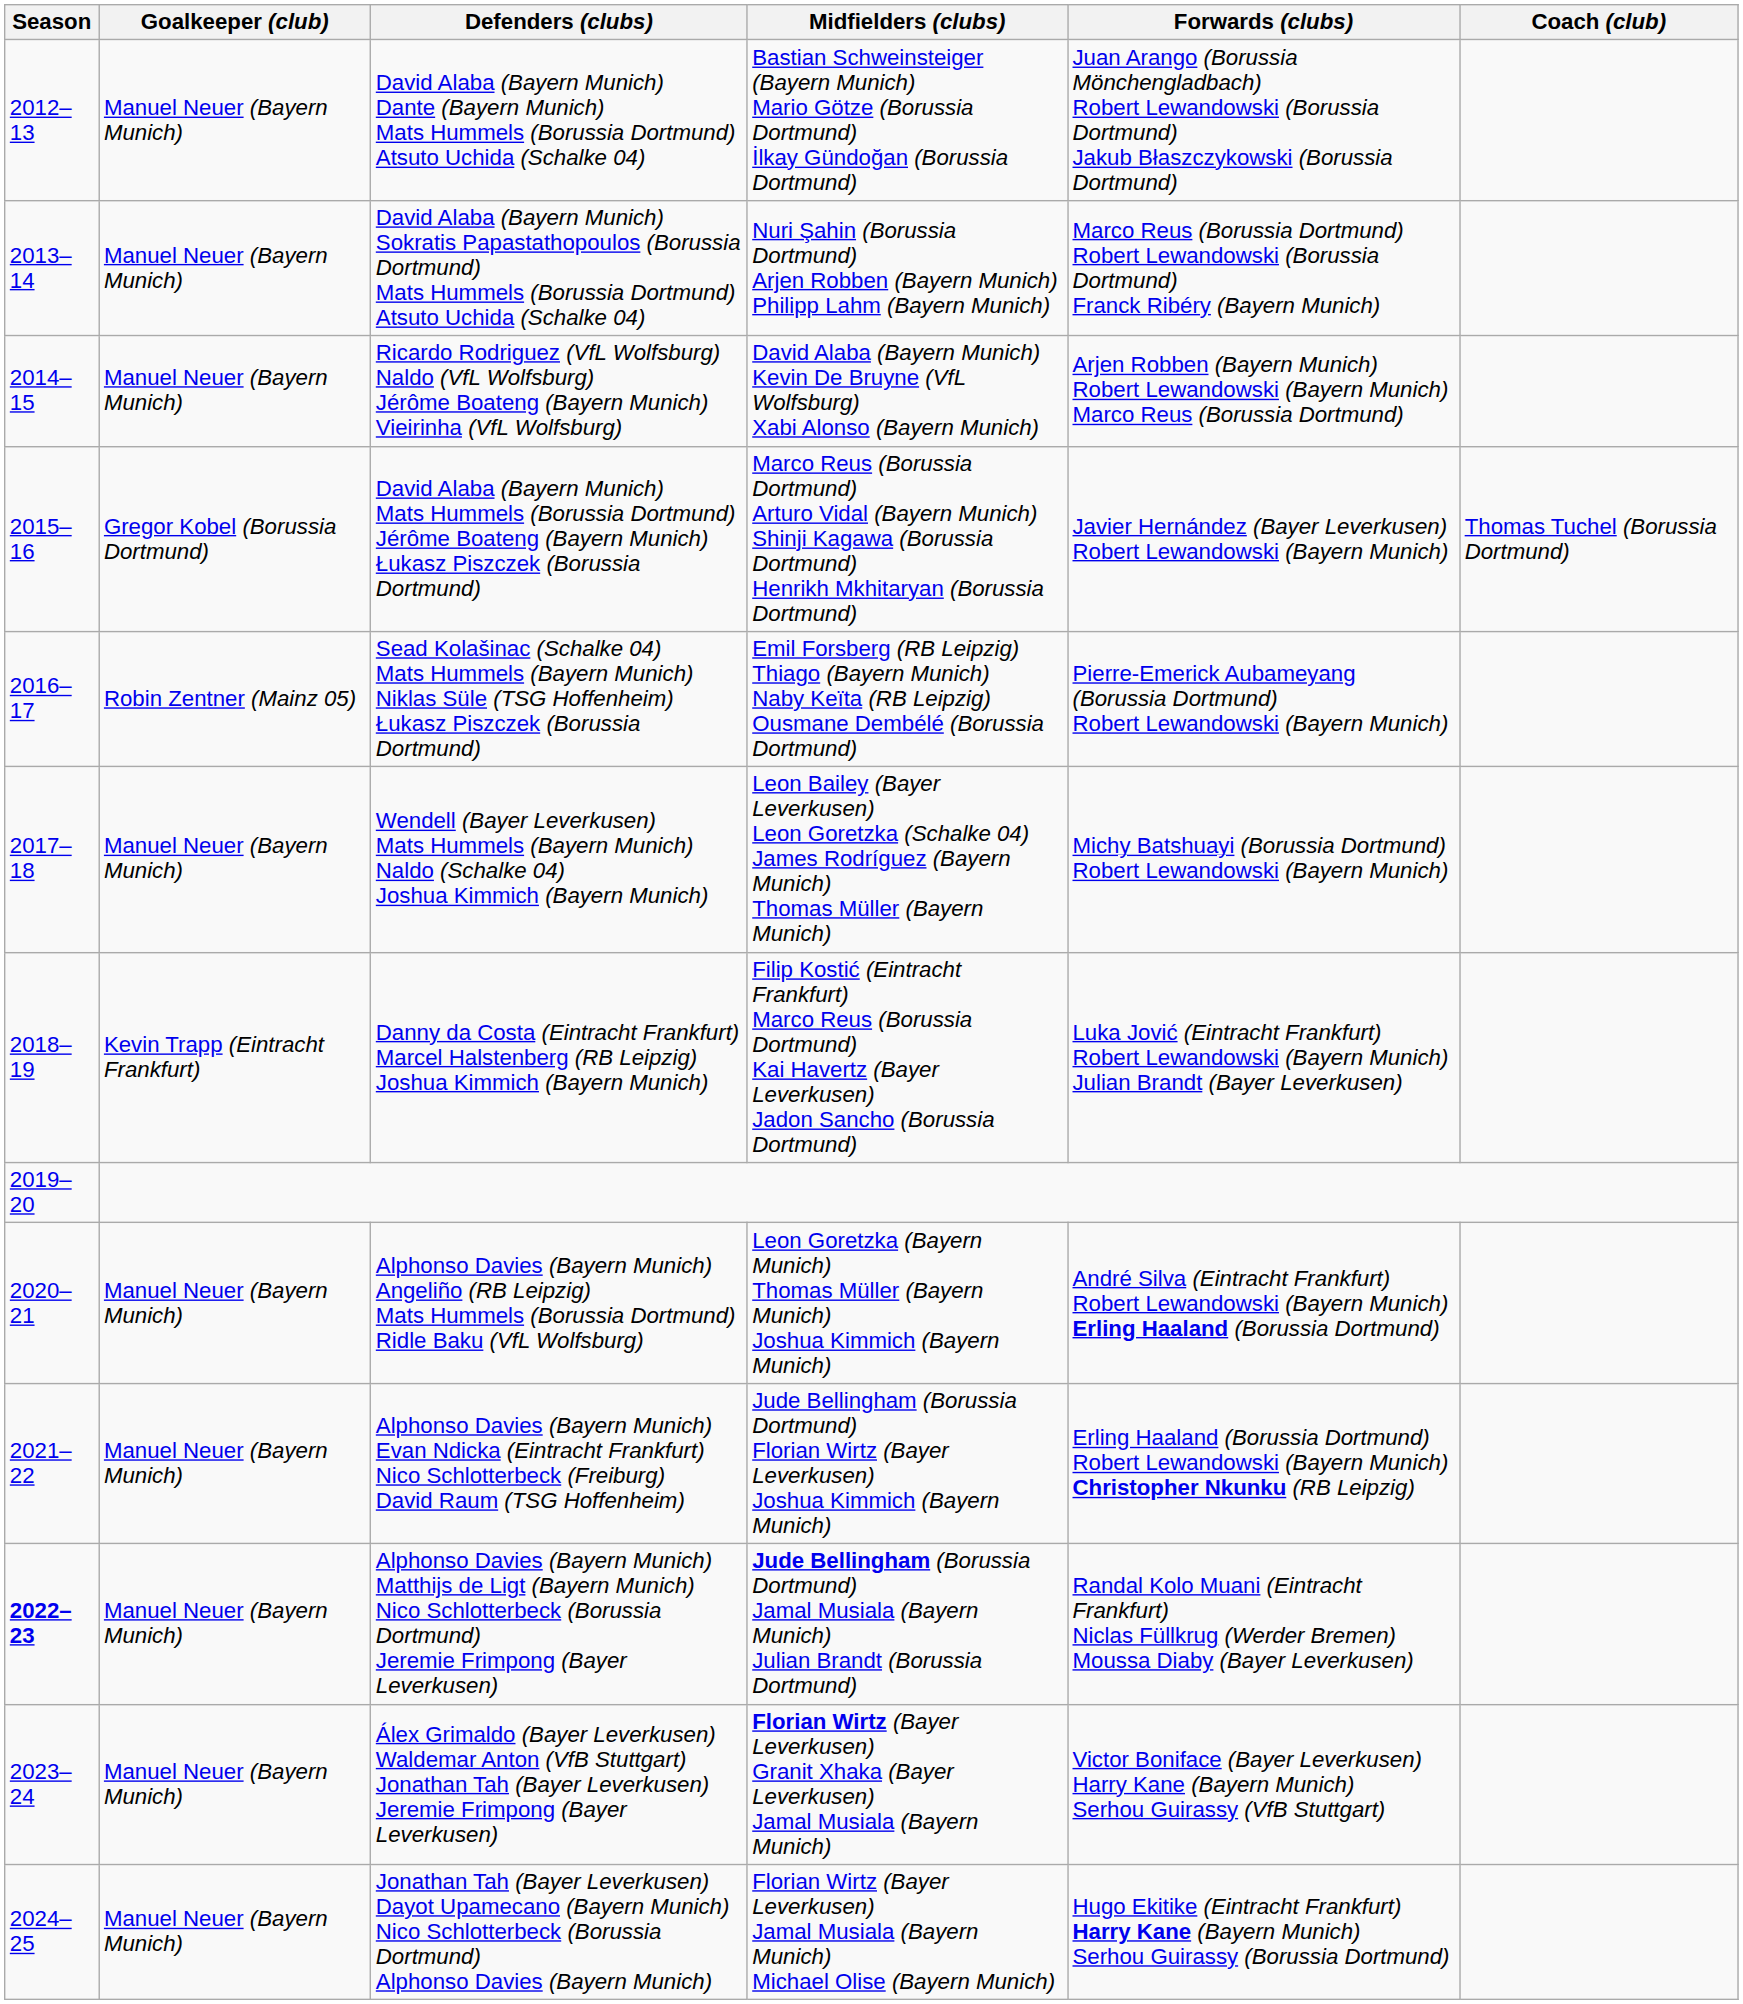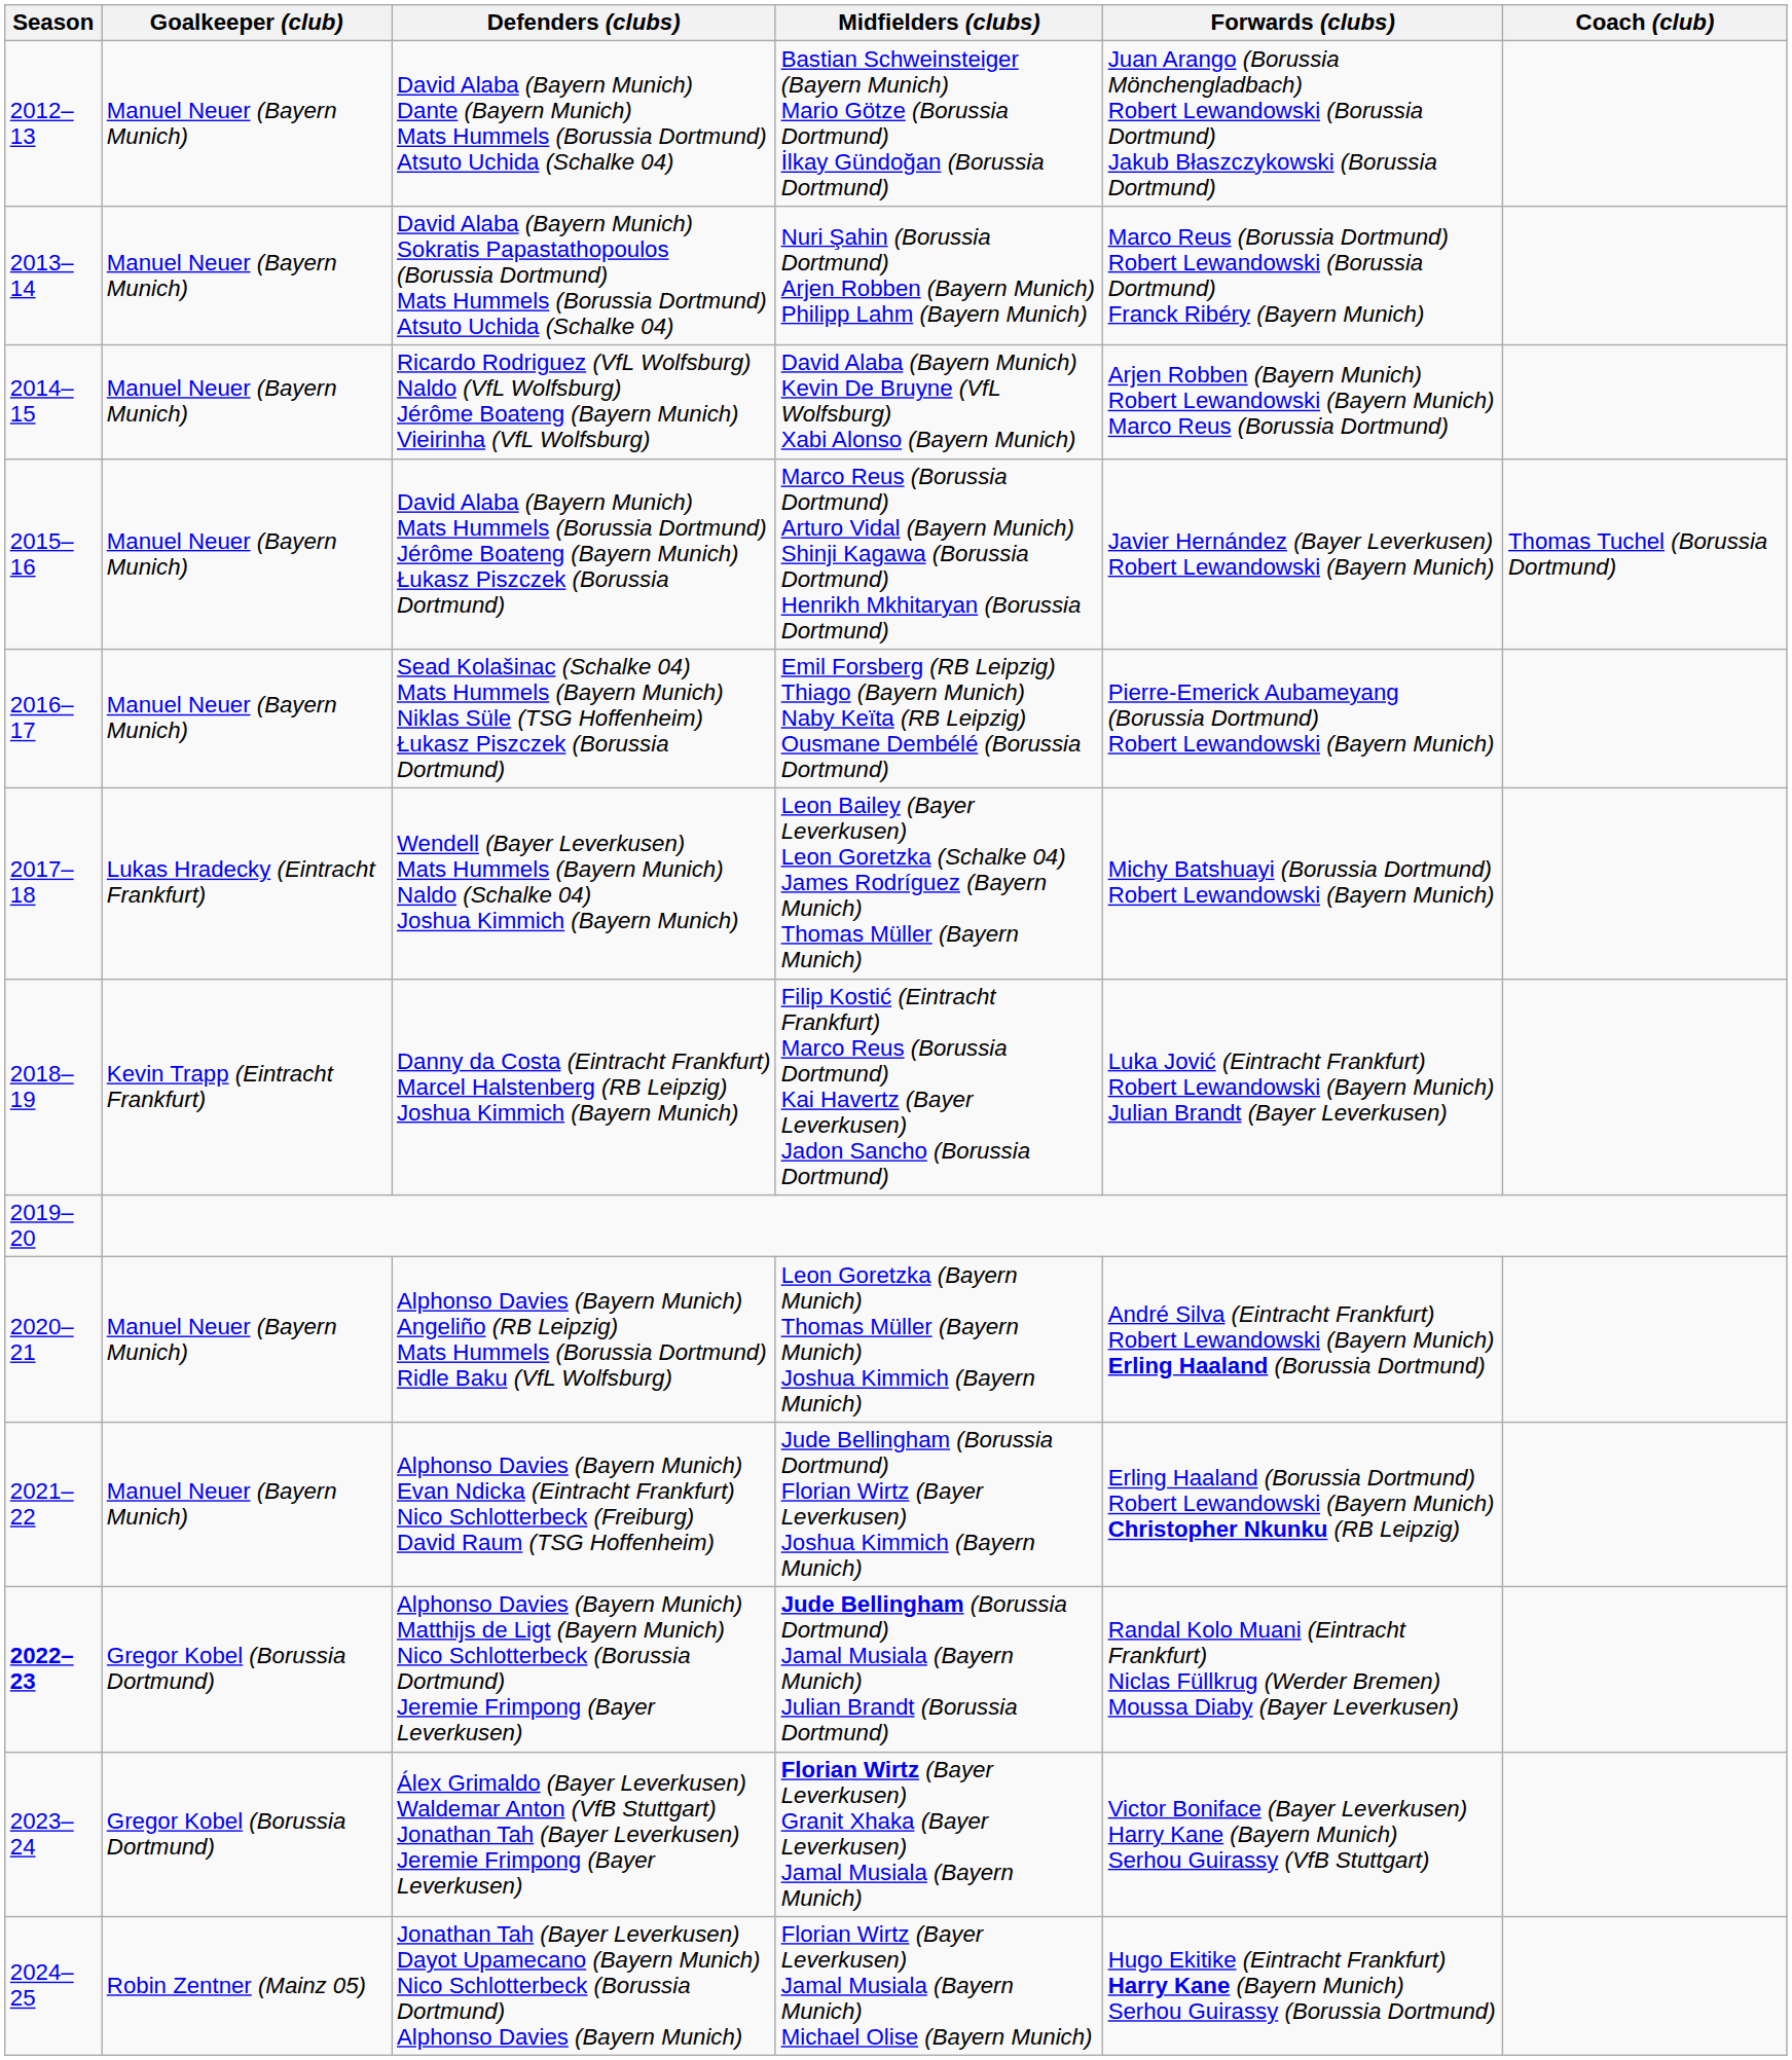row 5 | Goalkeeper (club): Gregor Kobel (Borussia Dortmund) -> Manuel Neuer (Bayern Munich)
row 6 | Goalkeeper (club): Robin Zentner (Mainz 05) -> Manuel Neuer (Bayern Munich)
row 7 | Goalkeeper (club): Manuel Neuer (Bayern Munich) -> Lukas Hradecky (Eintracht Frankfurt)
row 12 | Goalkeeper (club): Manuel Neuer (Bayern Munich) -> Gregor Kobel (Borussia Dortmund)
row 13 | Goalkeeper (club): Manuel Neuer (Bayern Munich) -> Gregor Kobel (Borussia Dortmund)
row 14 | Goalkeeper (club): Manuel Neuer (Bayern Munich) -> Robin Zentner (Mainz 05)
